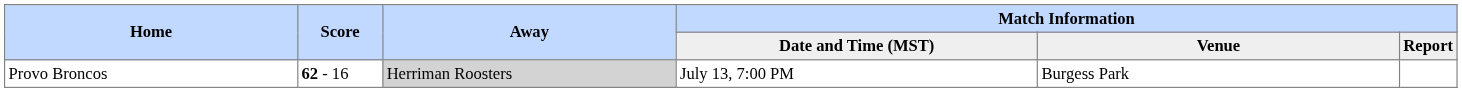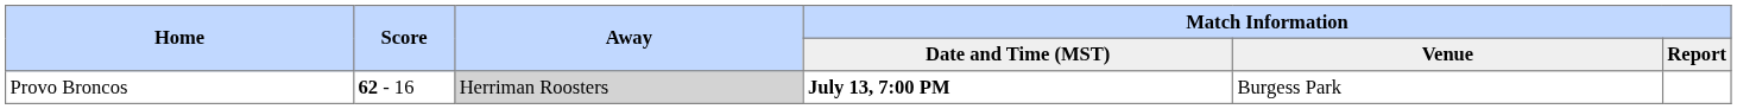Provo Broncos | column 4: normal -> bold
